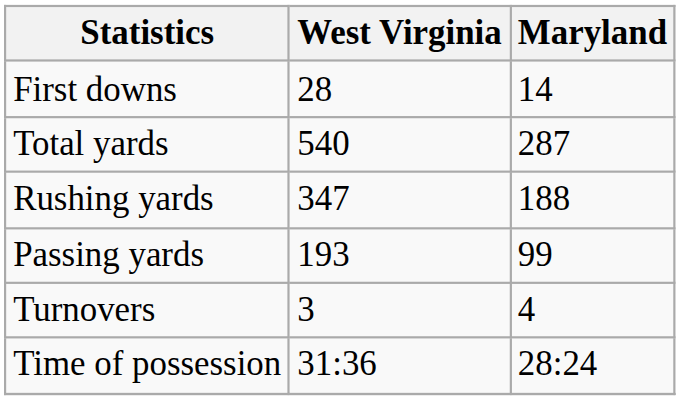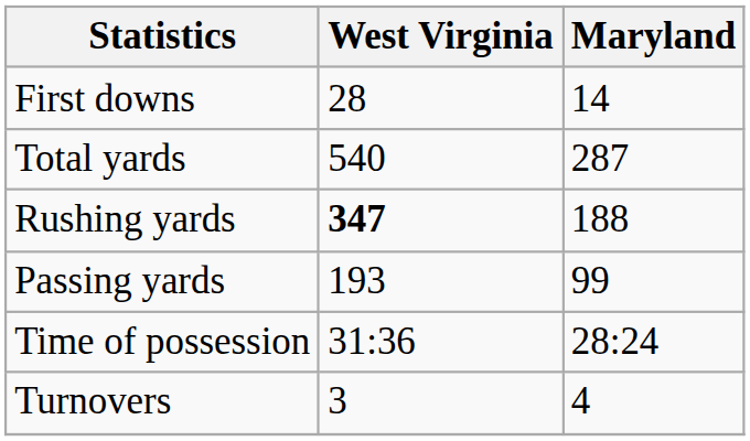Rushing yards | West Virginia: normal -> bold
rows swapped: Turnovers <-> Time of possession
